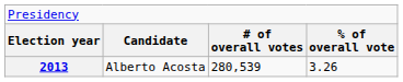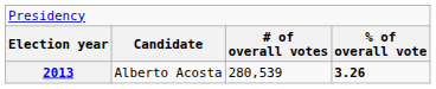2013 | column 4: normal -> bold
